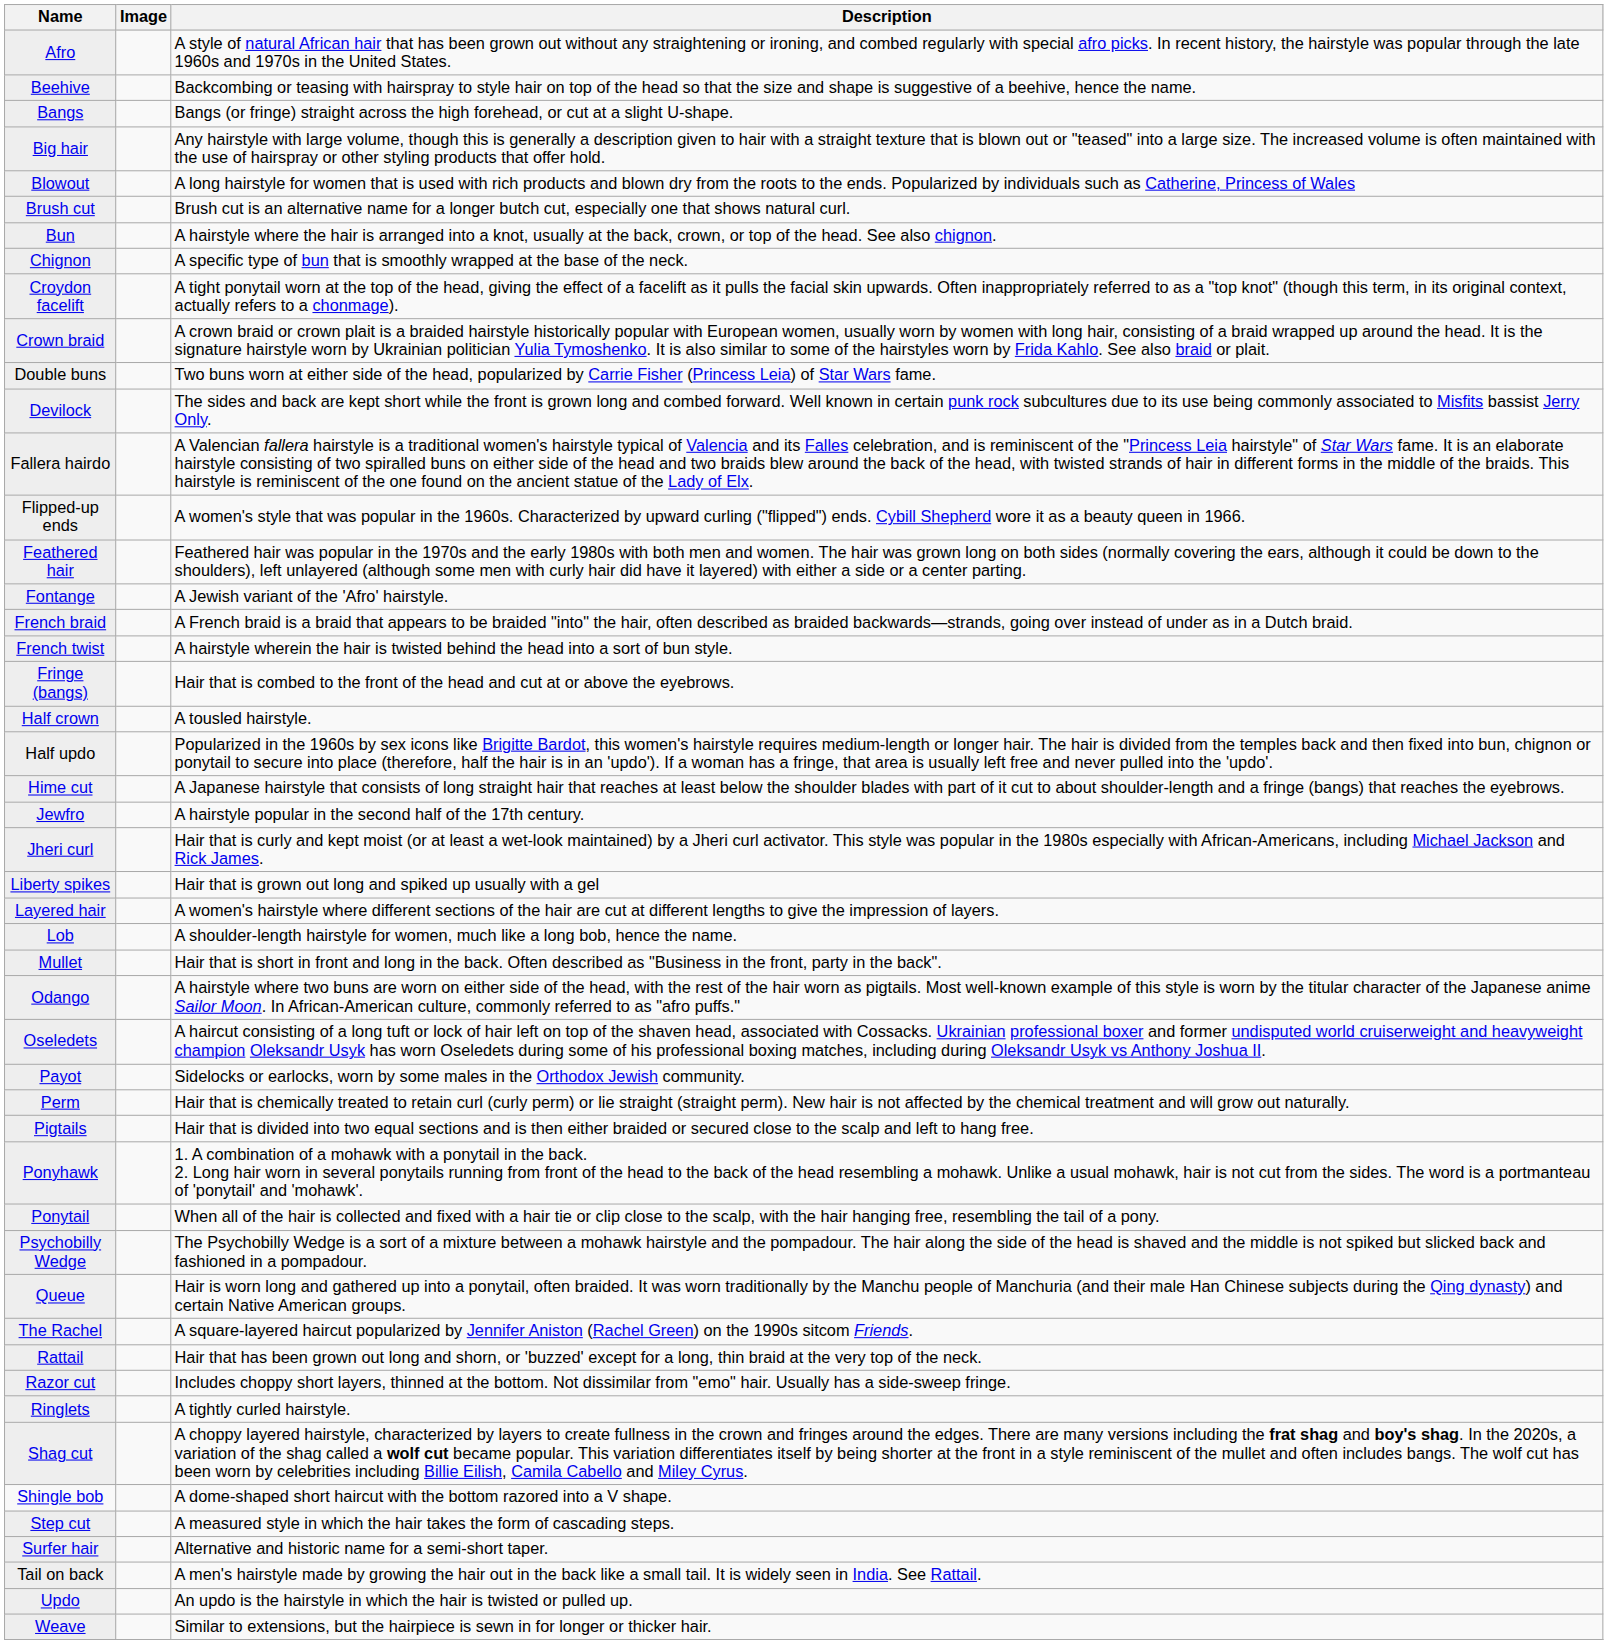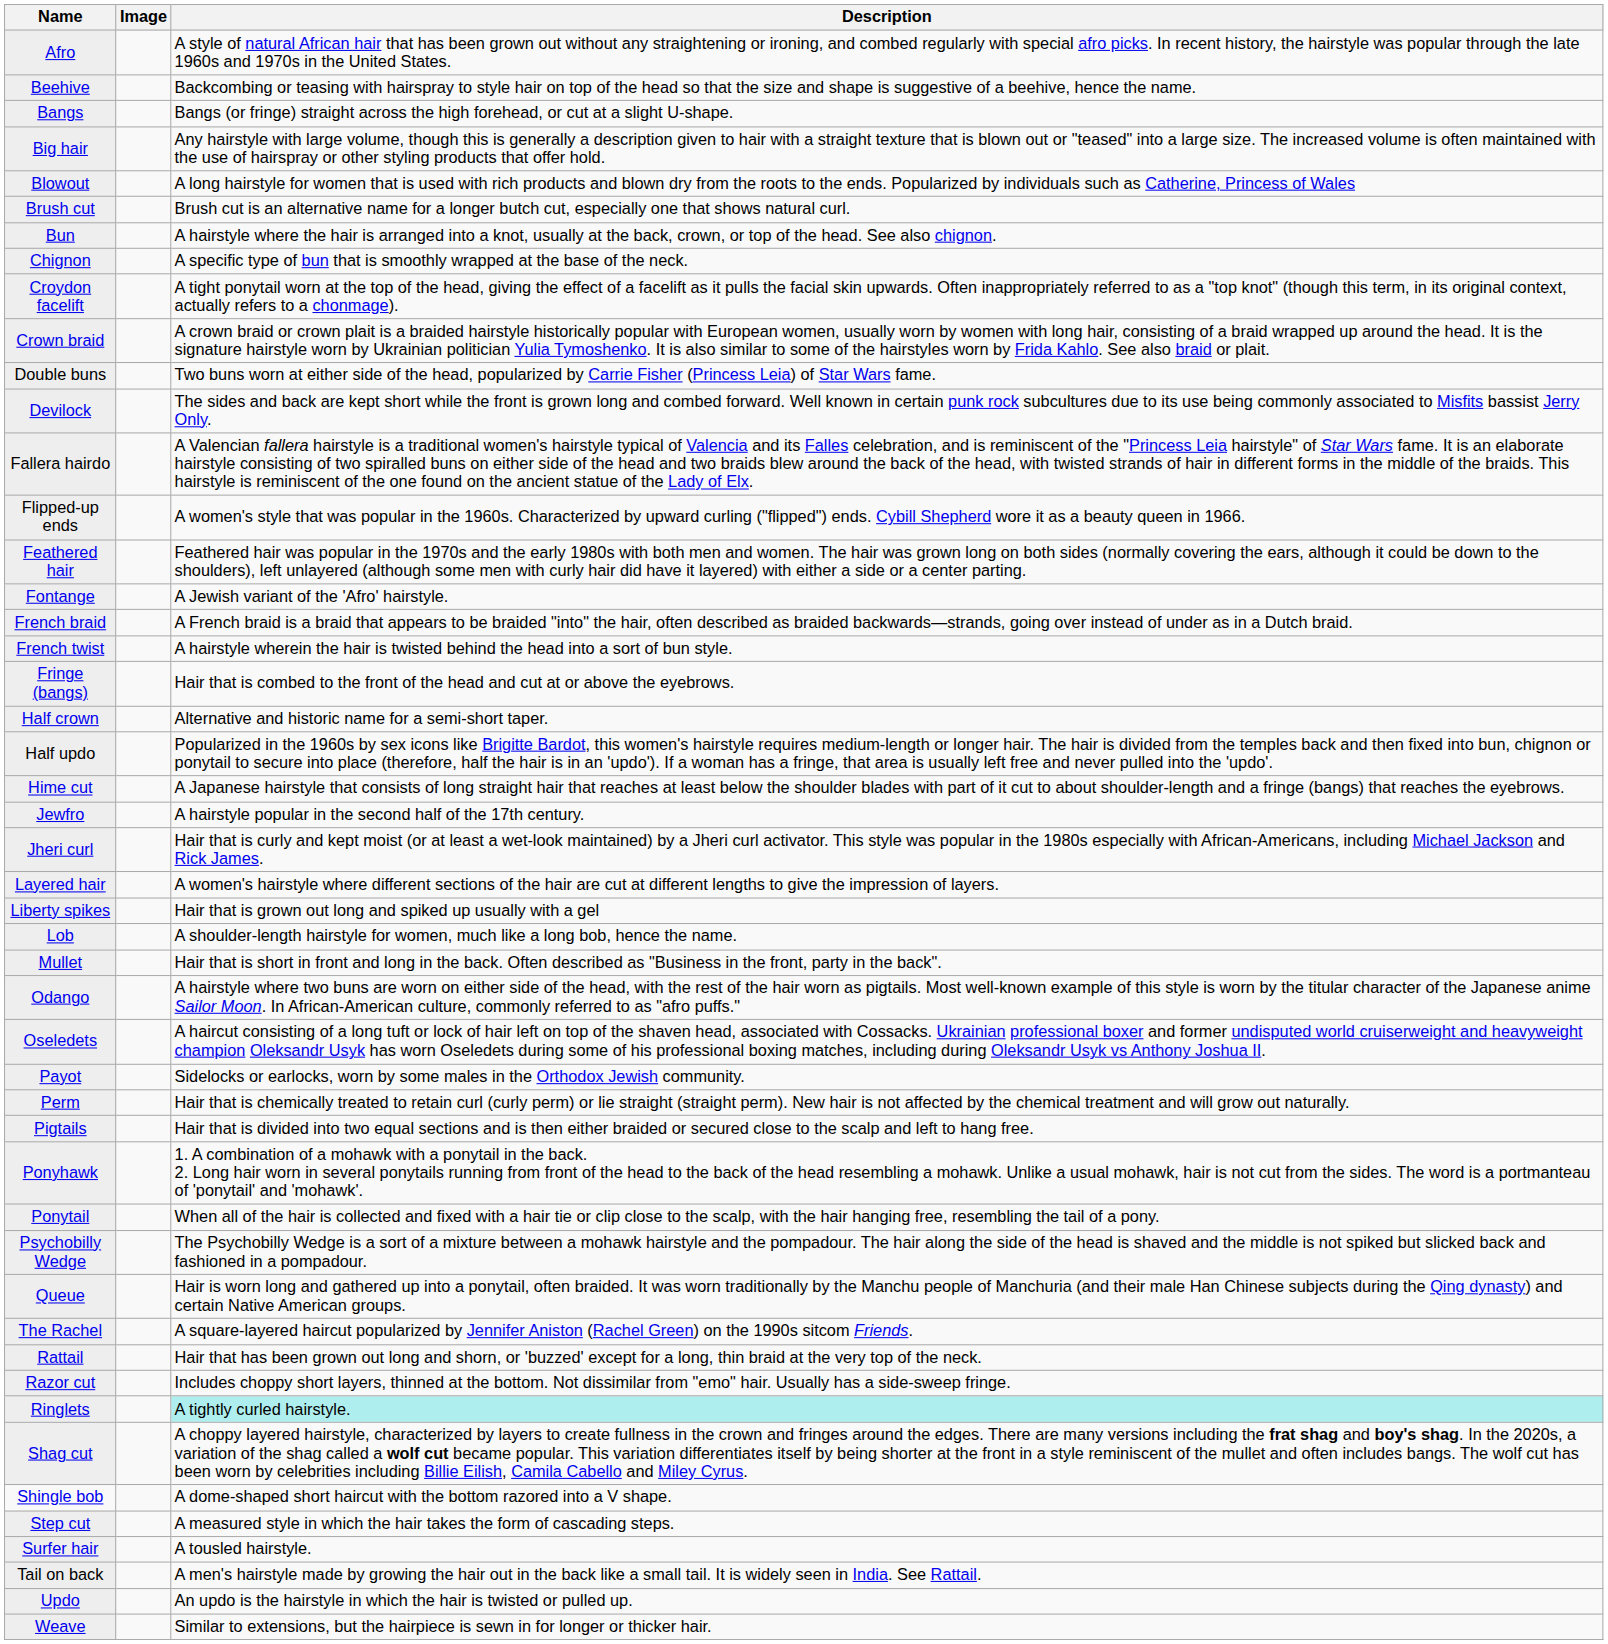Half crown | Description: A tousled hairstyle. -> Alternative and historic name for a semi-short taper.
rows swapped: Layered hair <-> Liberty spikes
Ringlets | Description: no background -> paleturquoise background
Surfer hair | Description: Alternative and historic name for a semi-short taper. -> A tousled hairstyle.
